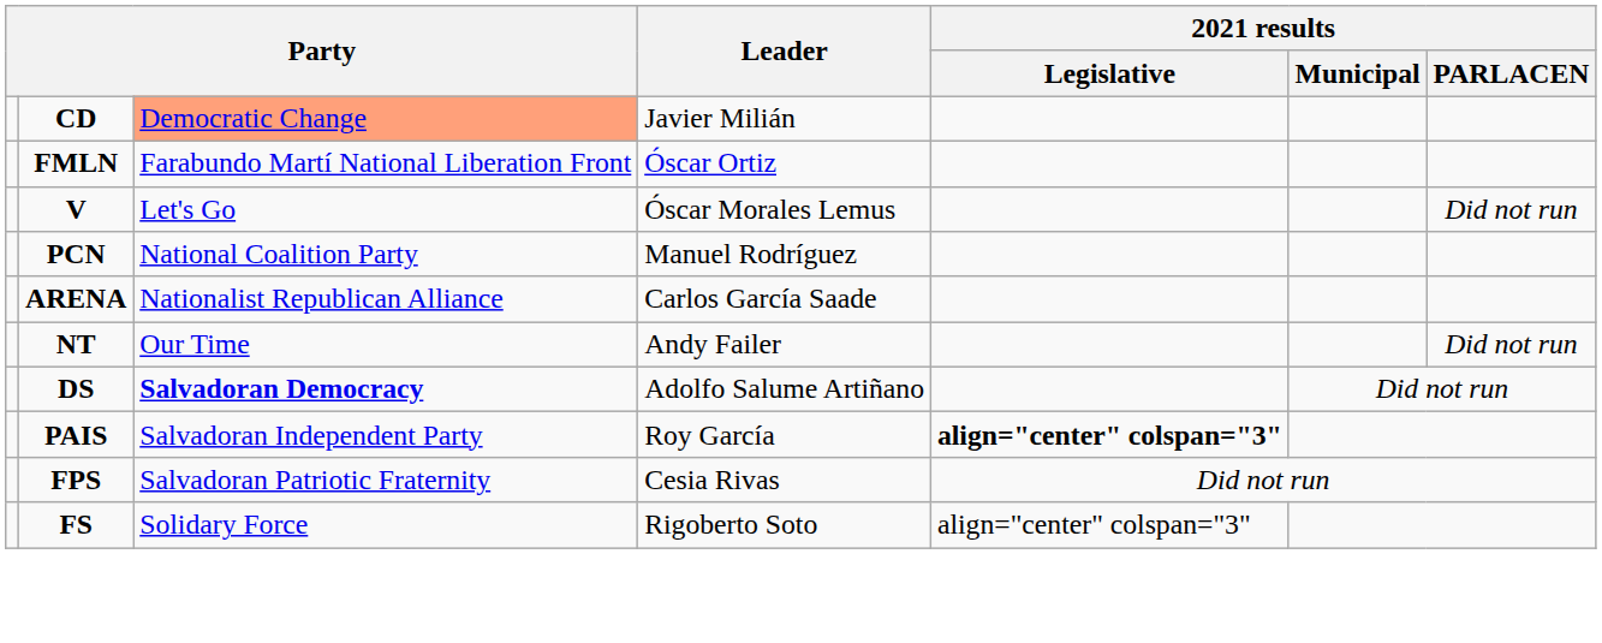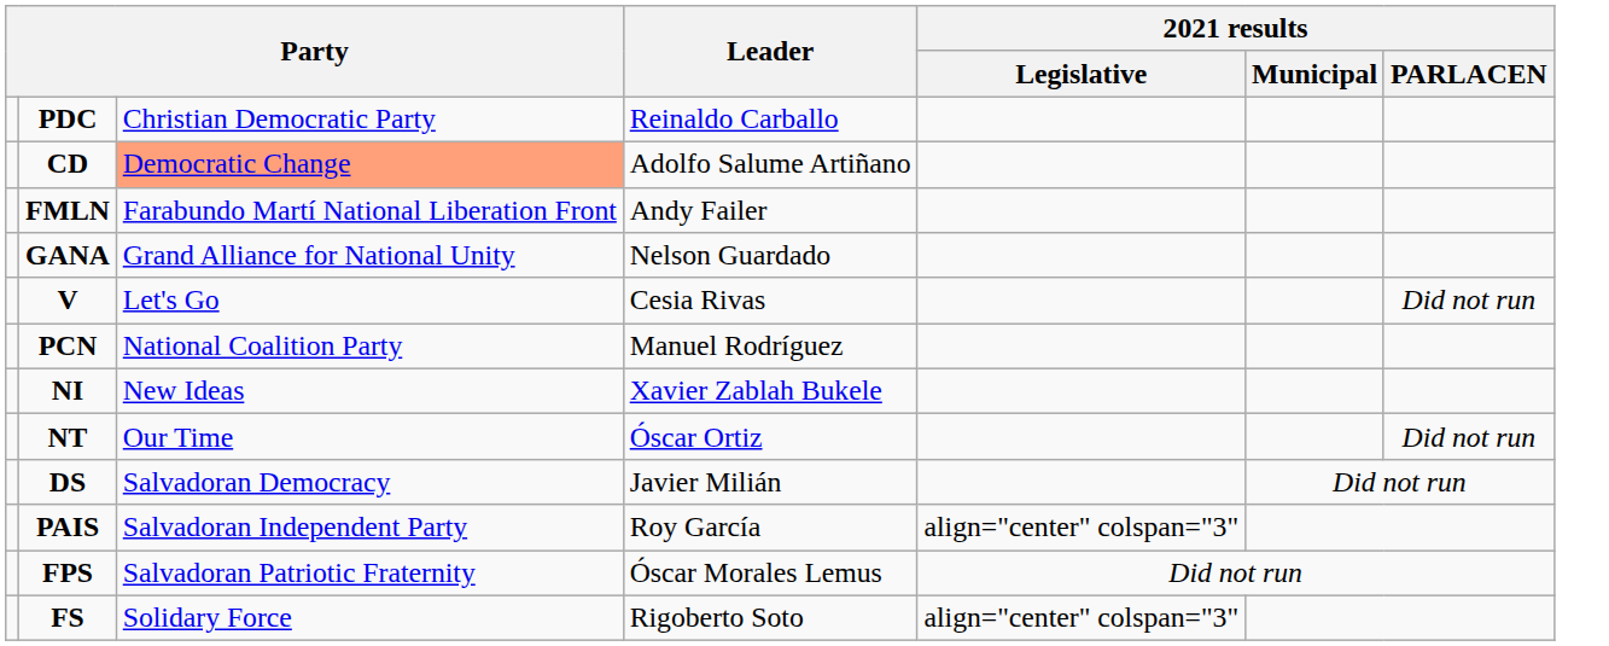+ row: PDC | Christian Democratic Party | Reinaldo Carballo
CD | Leader: Javier Milián -> Adolfo Salume Artiñano
FMLN | Leader: Óscar Ortiz -> Andy Failer
+ row: GANA | Grand Alliance for National Unity | Nelson Guardado
V | Leader: Óscar Morales Lemus -> Cesia Rivas
- row: ARENA | Nationalist Republican Alliance | Carlos García Saade
+ row: NI | New Ideas | Xavier Zablah Bukele
NT | Leader: Andy Failer -> Óscar Ortiz
DS | column 3: bold -> normal
DS | Leader: Adolfo Salume Artiñano -> Javier Milián
PAIS | 2021 results / Legislative: bold -> normal
FPS | Leader: Cesia Rivas -> Óscar Morales Lemus
